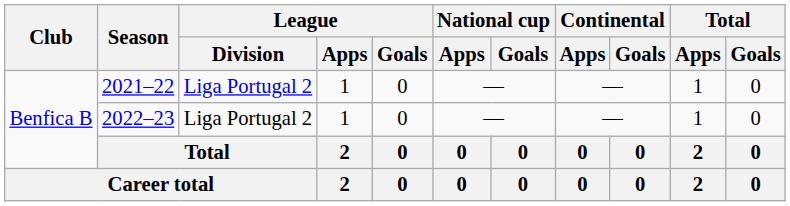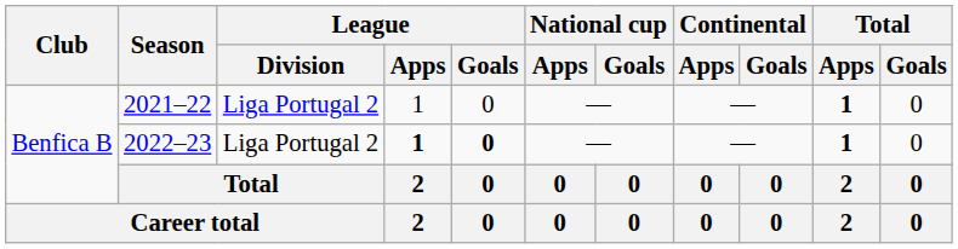2021–22 | Total / Apps: normal -> bold
2022–23 | League / Apps: normal -> bold
2022–23 | League / Goals: normal -> bold
2022–23 | Total / Apps: normal -> bold
